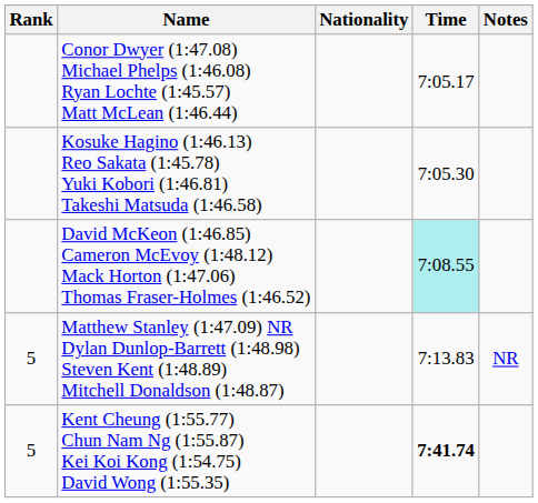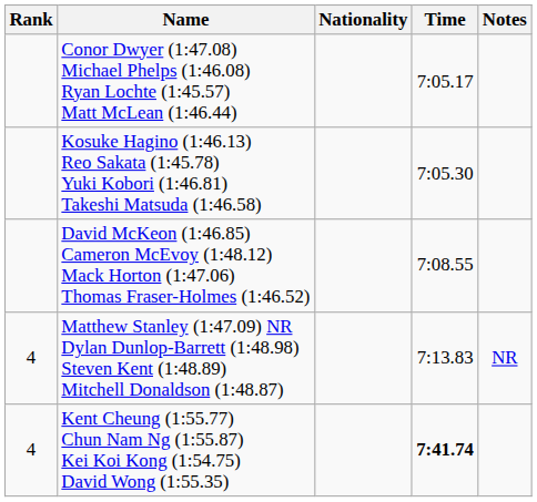row 4 | Time: paleturquoise background -> no background
row 5 | Rank: 5 -> 4
row 6 | Rank: 5 -> 4
